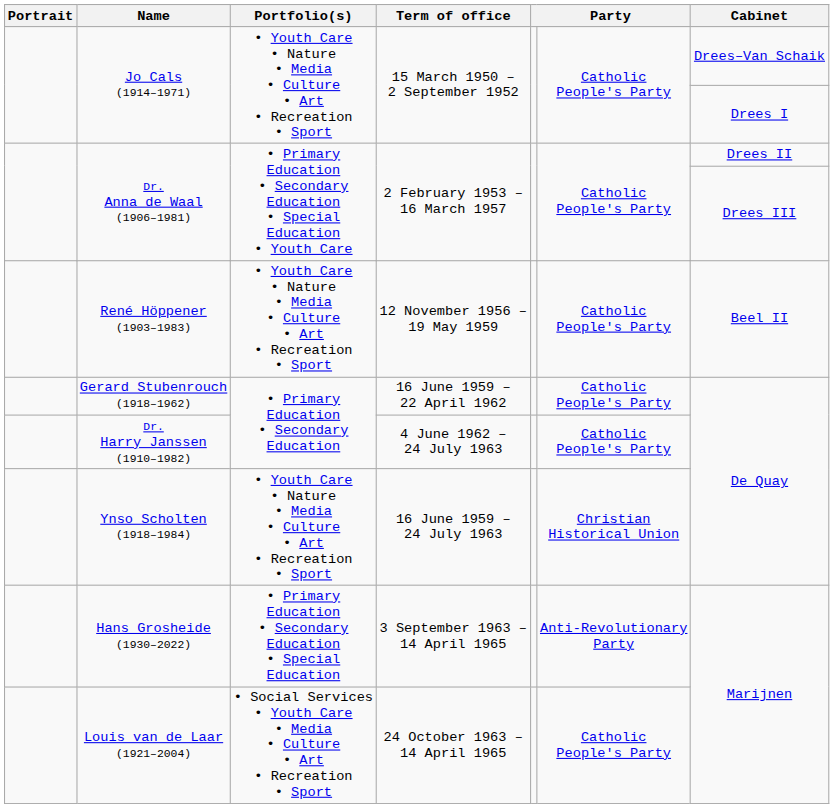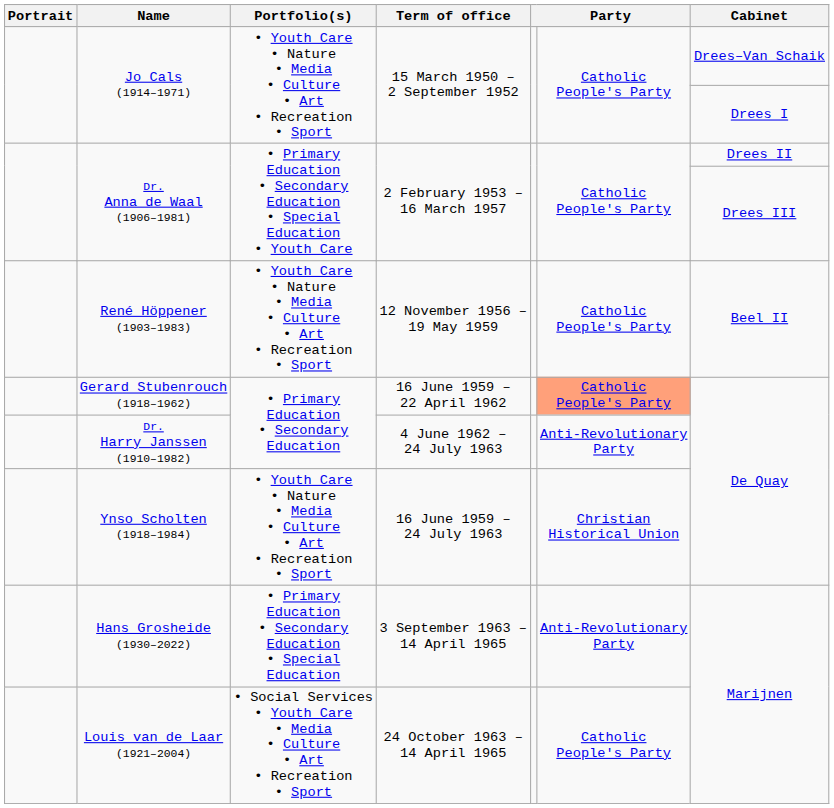Gerard Stubenrouch (1918–1962) | column 6: no background -> lightsalmon background
Dr. Harry Janssen (1910–1982) | column 6: Catholic People's Party -> Anti-Revolutionary Party
